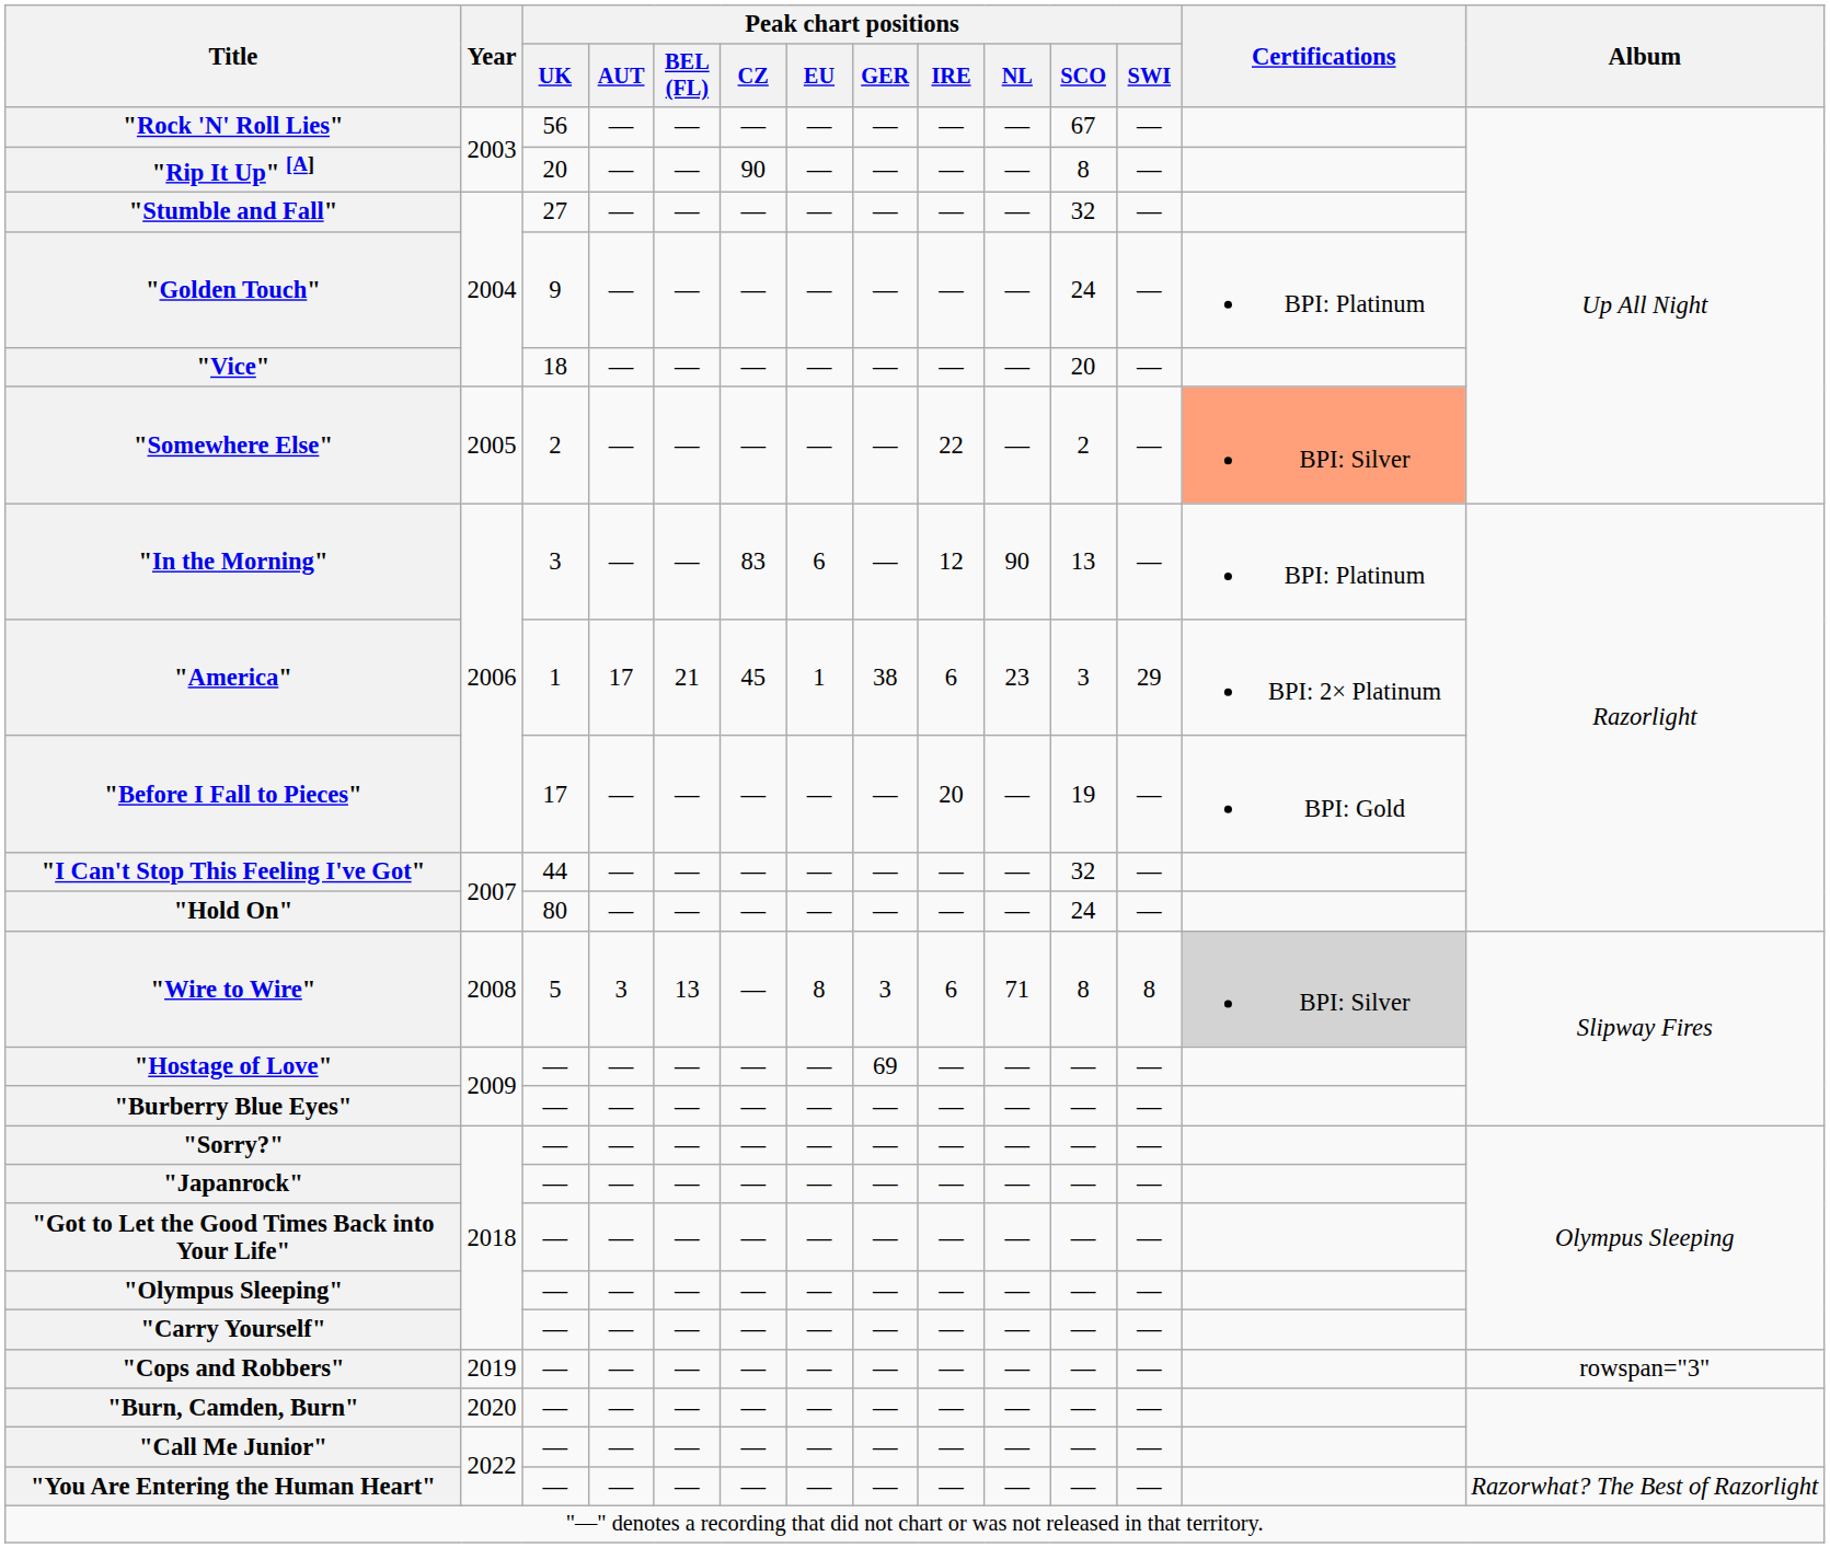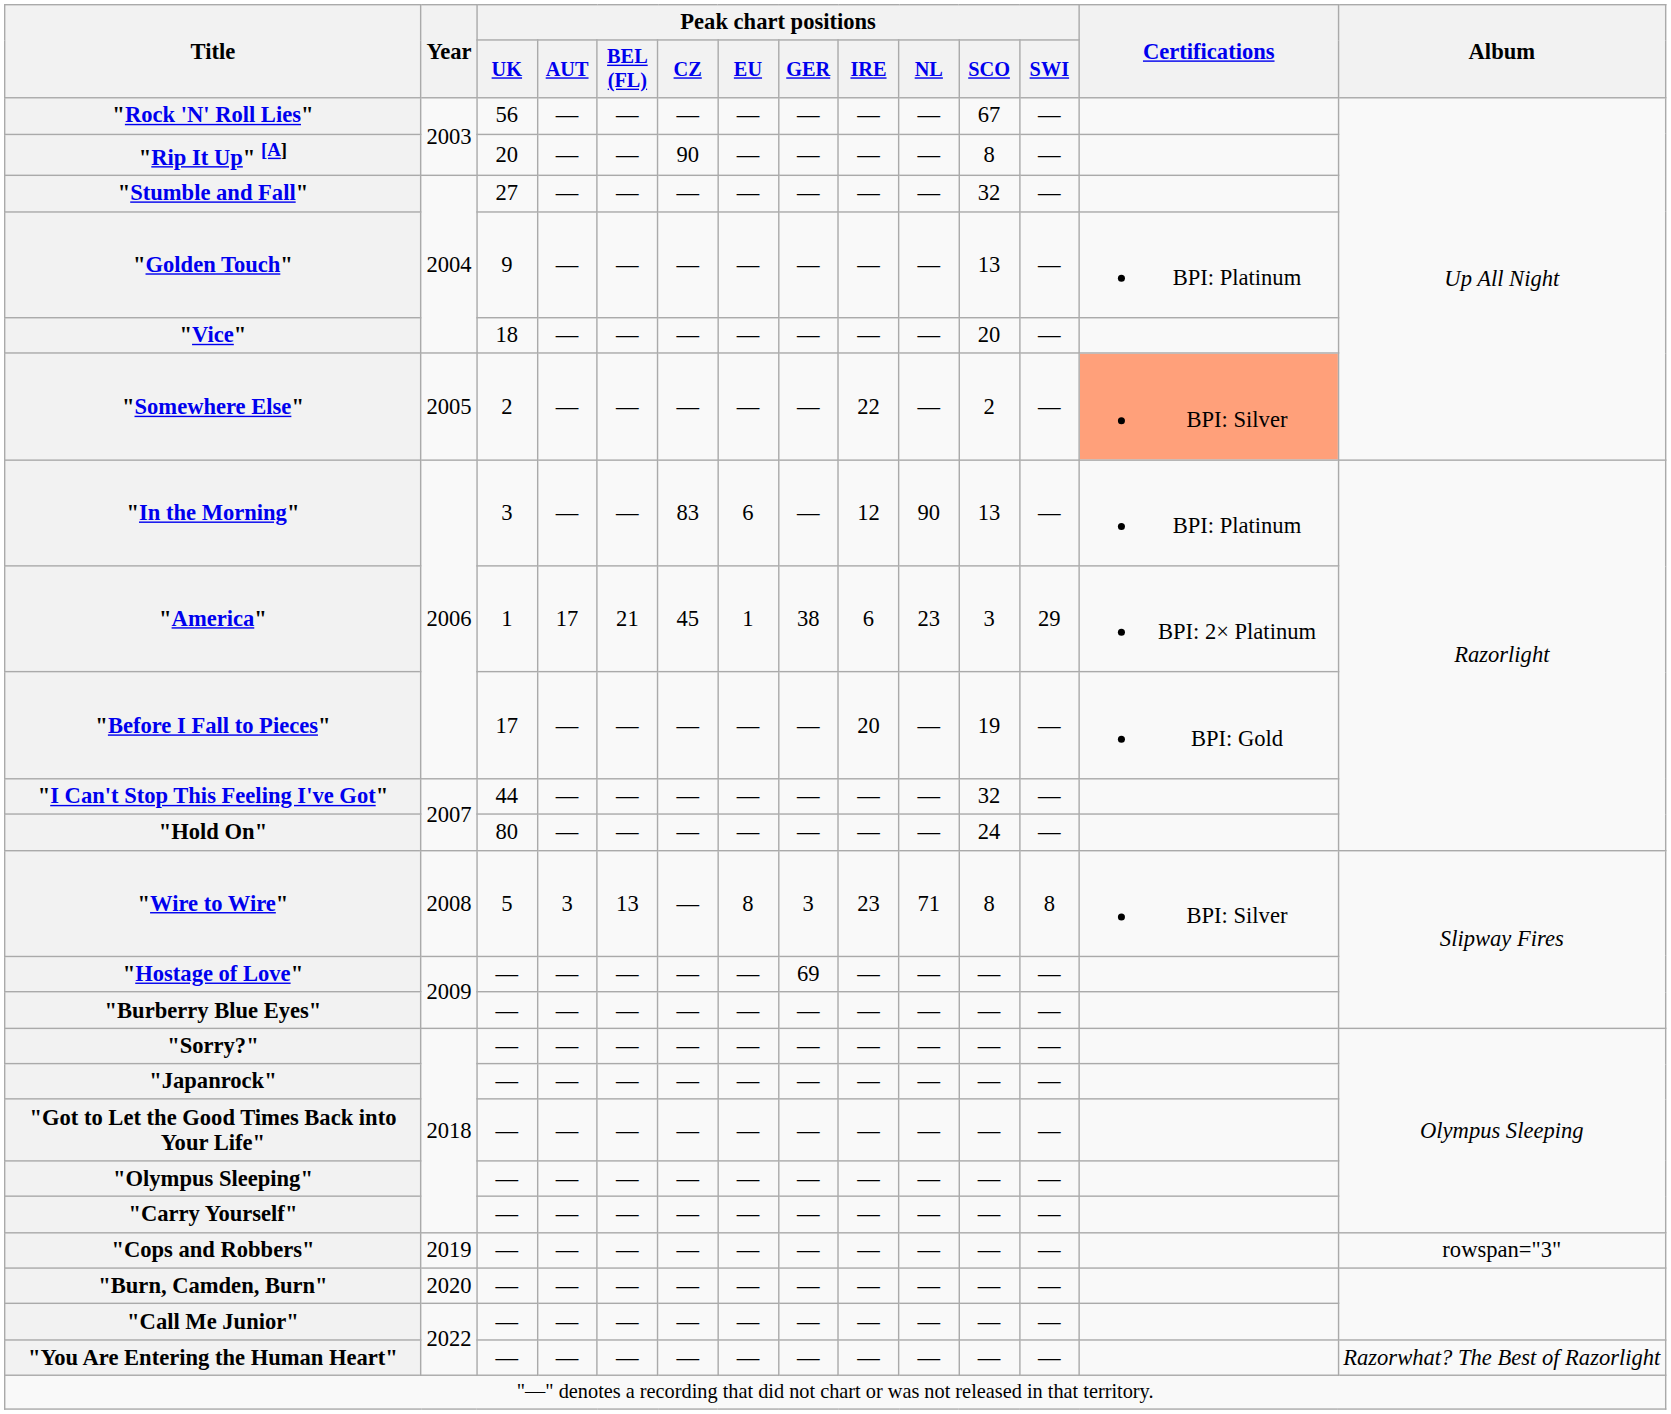"Golden Touch" | Peak chart positions / SCO: 24 -> 13
"Wire to Wire" | Peak chart positions / IRE: 6 -> 23
"Wire to Wire" | Certifications: lightgrey background -> no background
